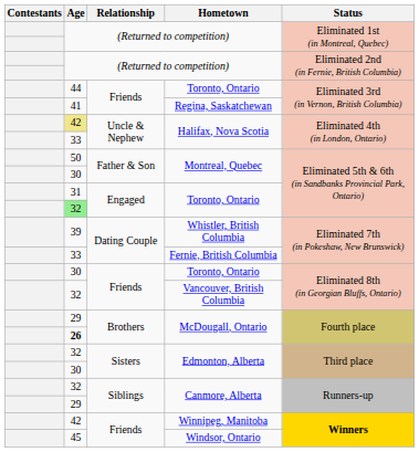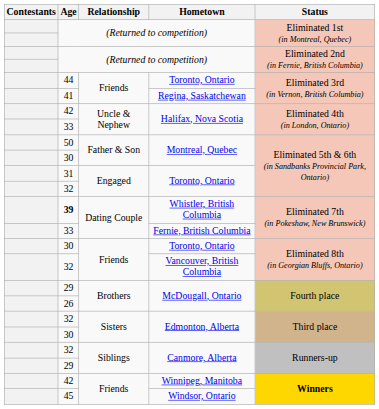42 / Halifax, Nova Scotia | Age: khaki background -> no background
32 / Toronto, Ontario | Age: lightgreen background -> no background
39 | Age: normal -> bold
26 | Age: bold -> normal
